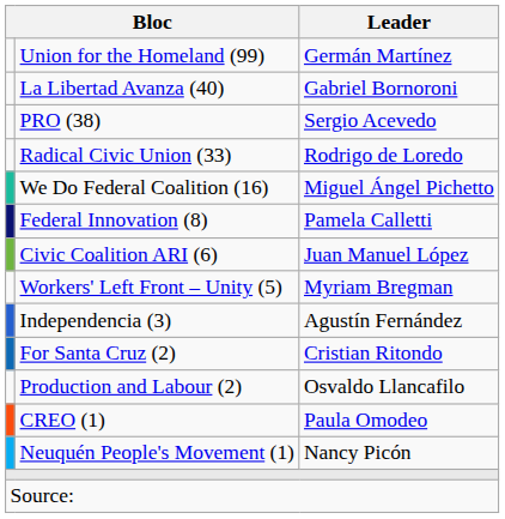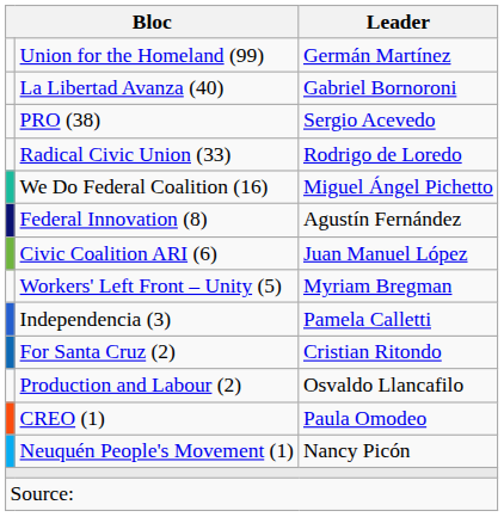Federal Innovation (8) | Leader: Pamela Calletti -> Agustín Fernández
Independencia (3) | Leader: Agustín Fernández -> Pamela Calletti
